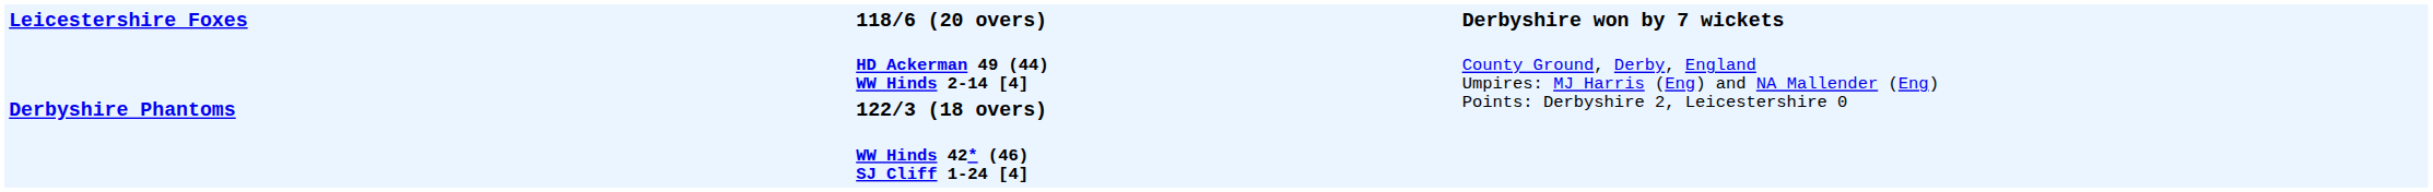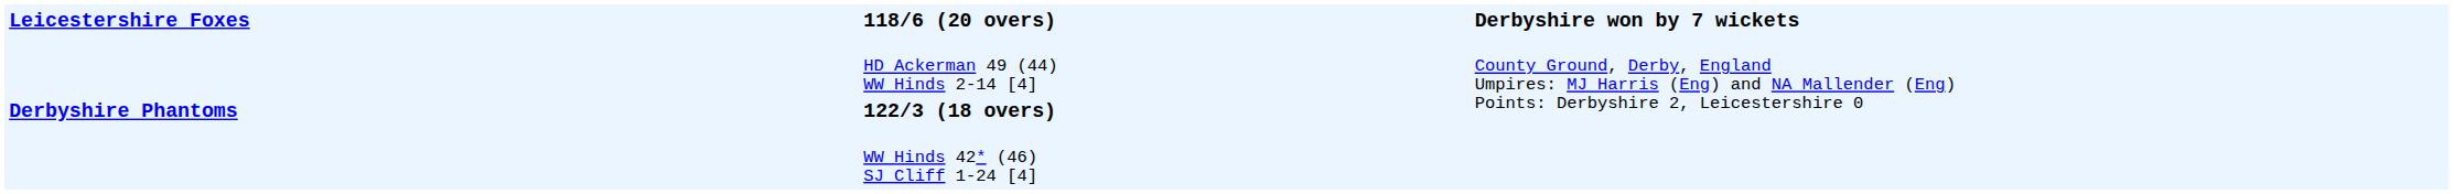HD Ackerman 49 (44) WW Hinds 2-14 [4] | 118/6 (20 overs): bold -> normal
WW Hinds 42* (46) SJ Cliff 1-24 [4] | 118/6 (20 overs): bold -> normal
